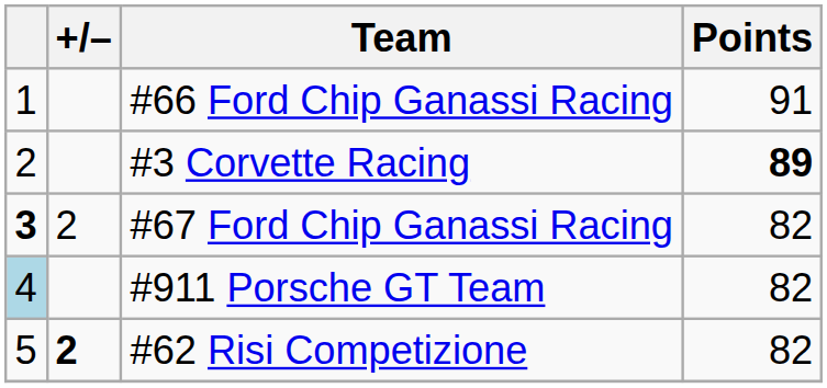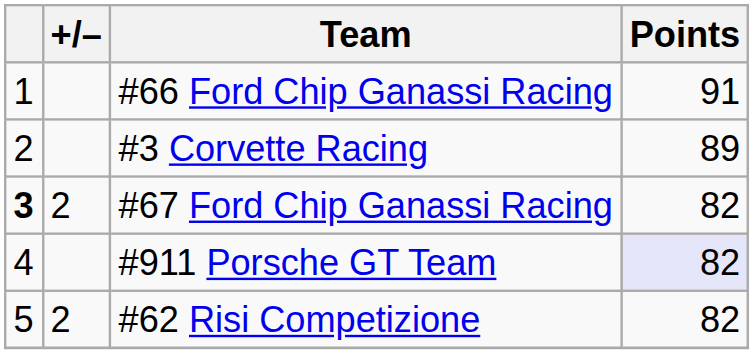#3 Corvette Racing | Points: bold -> normal
#911 Porsche GT Team | column 1: lightblue background -> no background
#911 Porsche GT Team | Points: no background -> lavender background
#62 Risi Competizione | +/–: bold -> normal
